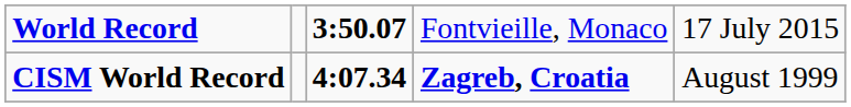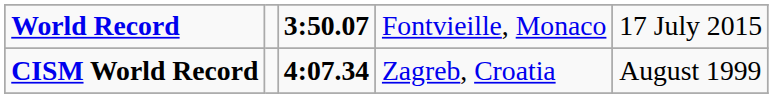CISM World Record | column 4: bold -> normal
